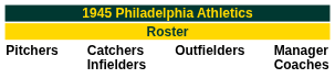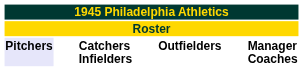Pitchers | column 1: no background -> lavender background
